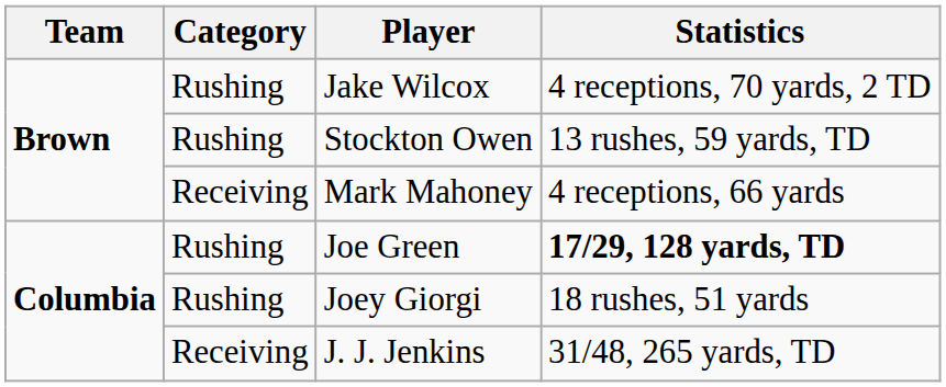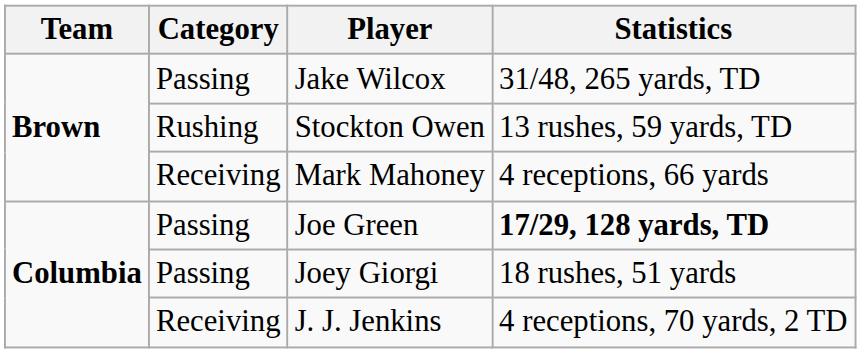Jake Wilcox | Category: Rushing -> Passing
Jake Wilcox | Statistics: 4 receptions, 70 yards, 2 TD -> 31/48, 265 yards, TD
Joe Green | Category: Rushing -> Passing
Joey Giorgi | Category: Rushing -> Passing
J. J. Jenkins | Statistics: 31/48, 265 yards, TD -> 4 receptions, 70 yards, 2 TD
